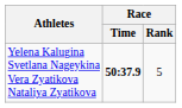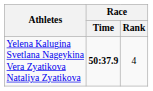row 3 | Race / Rank: 5 -> 4
